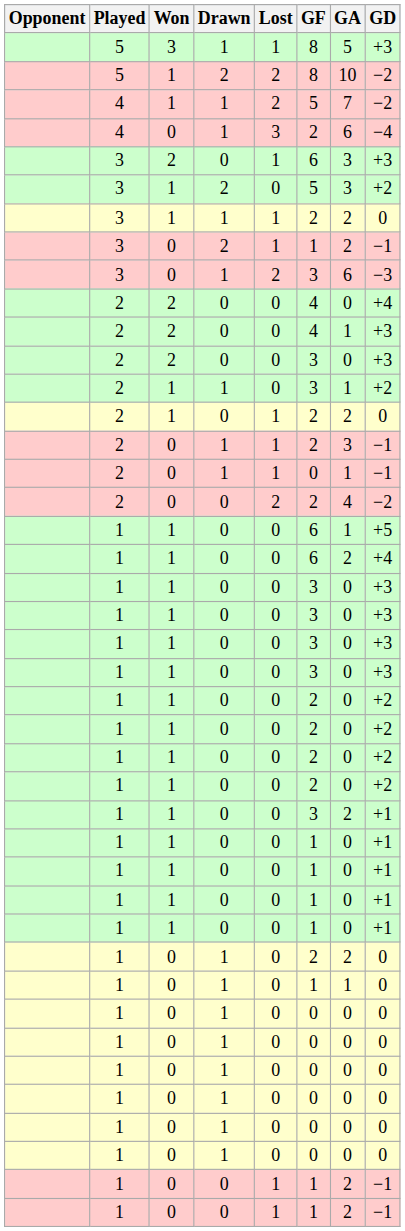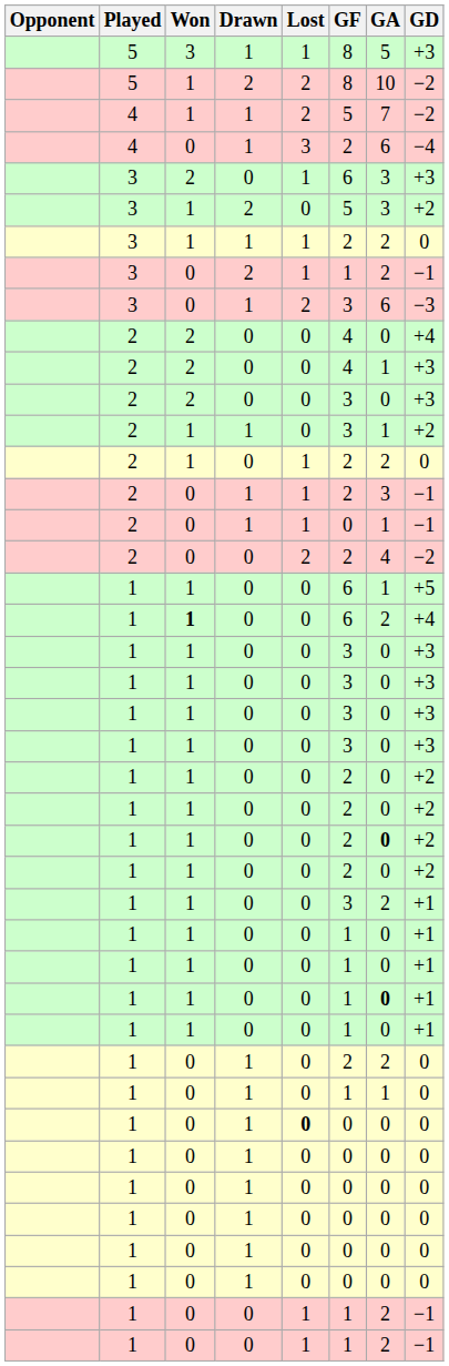row 20 | Won: normal -> bold
row 27 | GA: normal -> bold
row 32 | GA: normal -> bold
row 36 | Lost: normal -> bold
